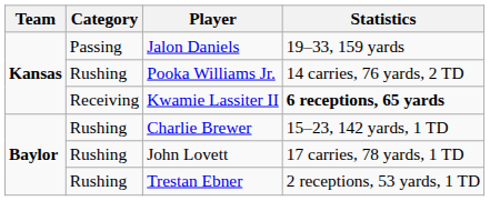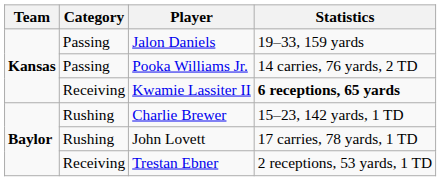Pooka Williams Jr. | Category: Rushing -> Passing
Trestan Ebner | Category: Rushing -> Receiving
